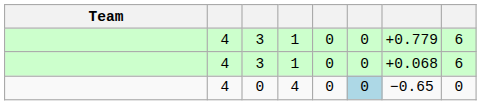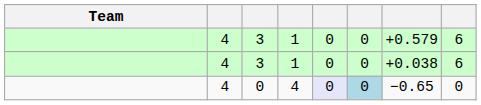row 2 | column 7: +0.779 -> +0.579
row 3 | column 7: +0.068 -> +0.038
row 4 | column 5: no background -> lavender background
